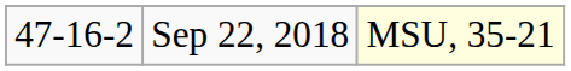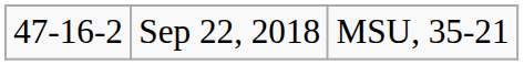Sep 22, 2018 | column 3: lightyellow background -> no background
